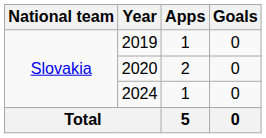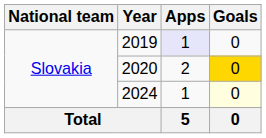2019 | Apps: no background -> lavender background
2020 | Goals: no background -> gold background
2024 | Goals: no background -> lightyellow background
